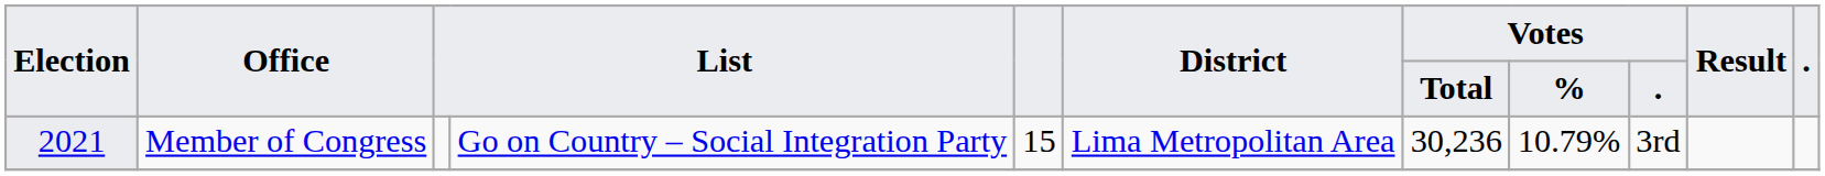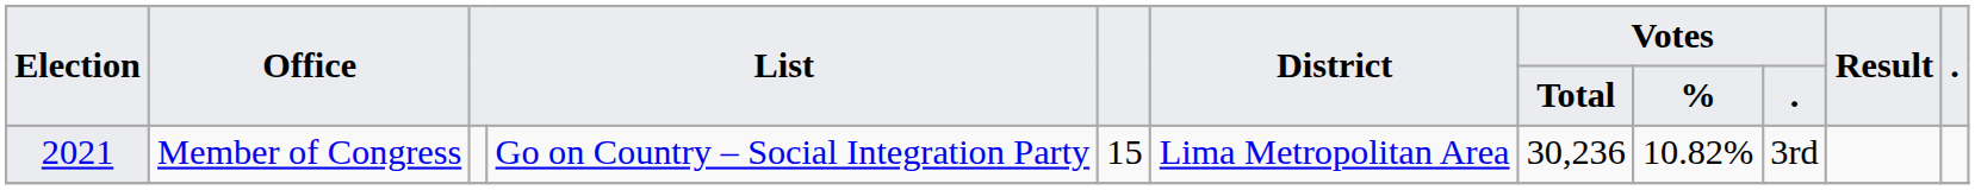Member of Congress | Votes / %: 10.79% -> 10.82%
